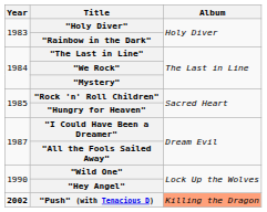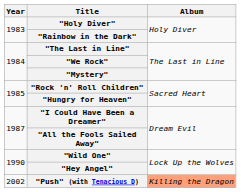"Push" (with Tenacious D) | Year: bold -> normal
